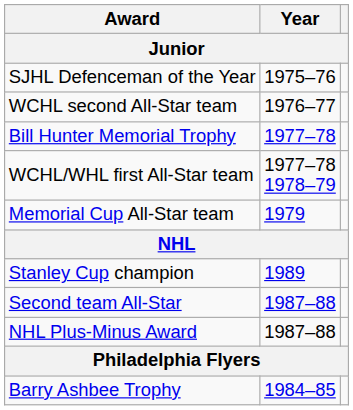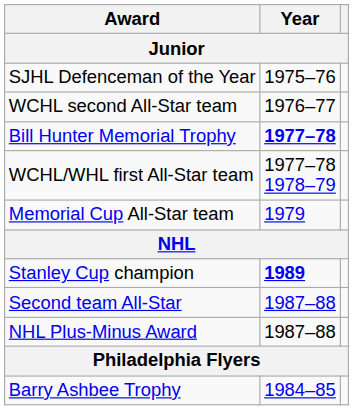Bill Hunter Memorial Trophy | Year: normal -> bold
Stanley Cup champion | Year: normal -> bold
